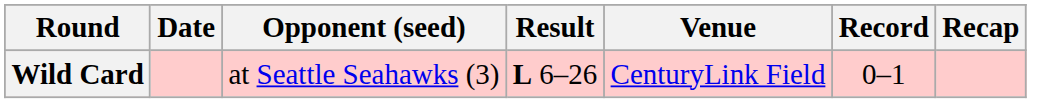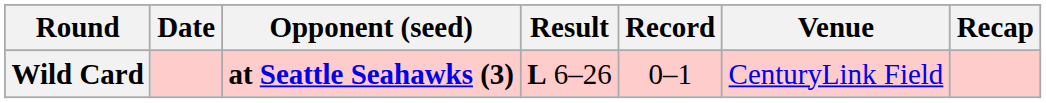columns swapped: Record <-> Venue
Wild Card | Opponent (seed): normal -> bold
